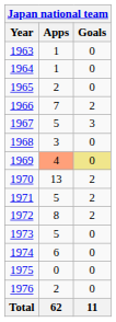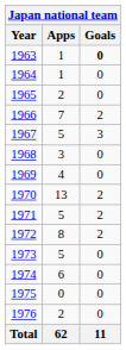1963 | Goals: normal -> bold
1969 | Apps: lightsalmon background -> no background
1969 | Goals: khaki background -> no background
